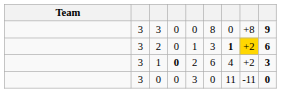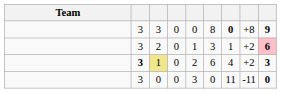row 2 | column 7: normal -> bold
row 3 | column 7: bold -> normal
row 3 | column 8: gold background -> no background
row 3 | column 9: no background -> pink background
row 4 | column 2: normal -> bold
row 4 | column 3: no background -> khaki background
row 4 | column 4: bold -> normal
